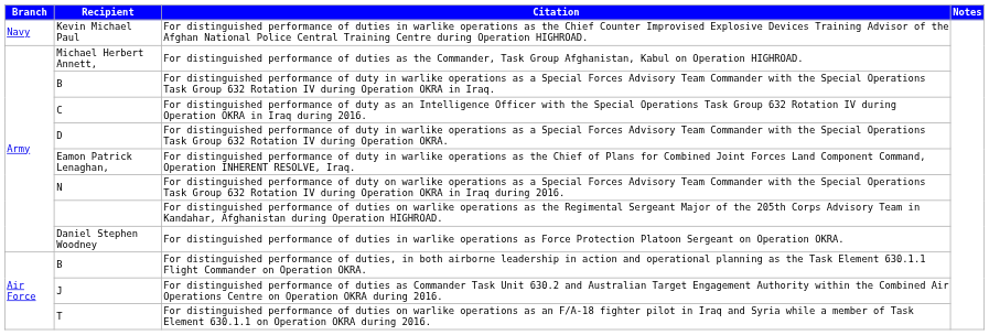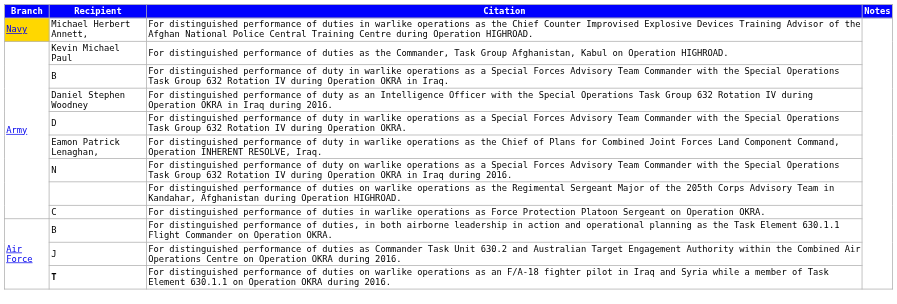row 2 | Branch: no background -> gold background
row 2 | Recipient: Kevin Michael Paul -> Michael Herbert Annett,
row 3 | Recipient: Michael Herbert Annett, -> Kevin Michael Paul
row 5 | Recipient: C -> Daniel Stephen Woodney
row 10 | Recipient: Daniel Stephen Woodney -> C
row 13 | Recipient: normal -> bold
